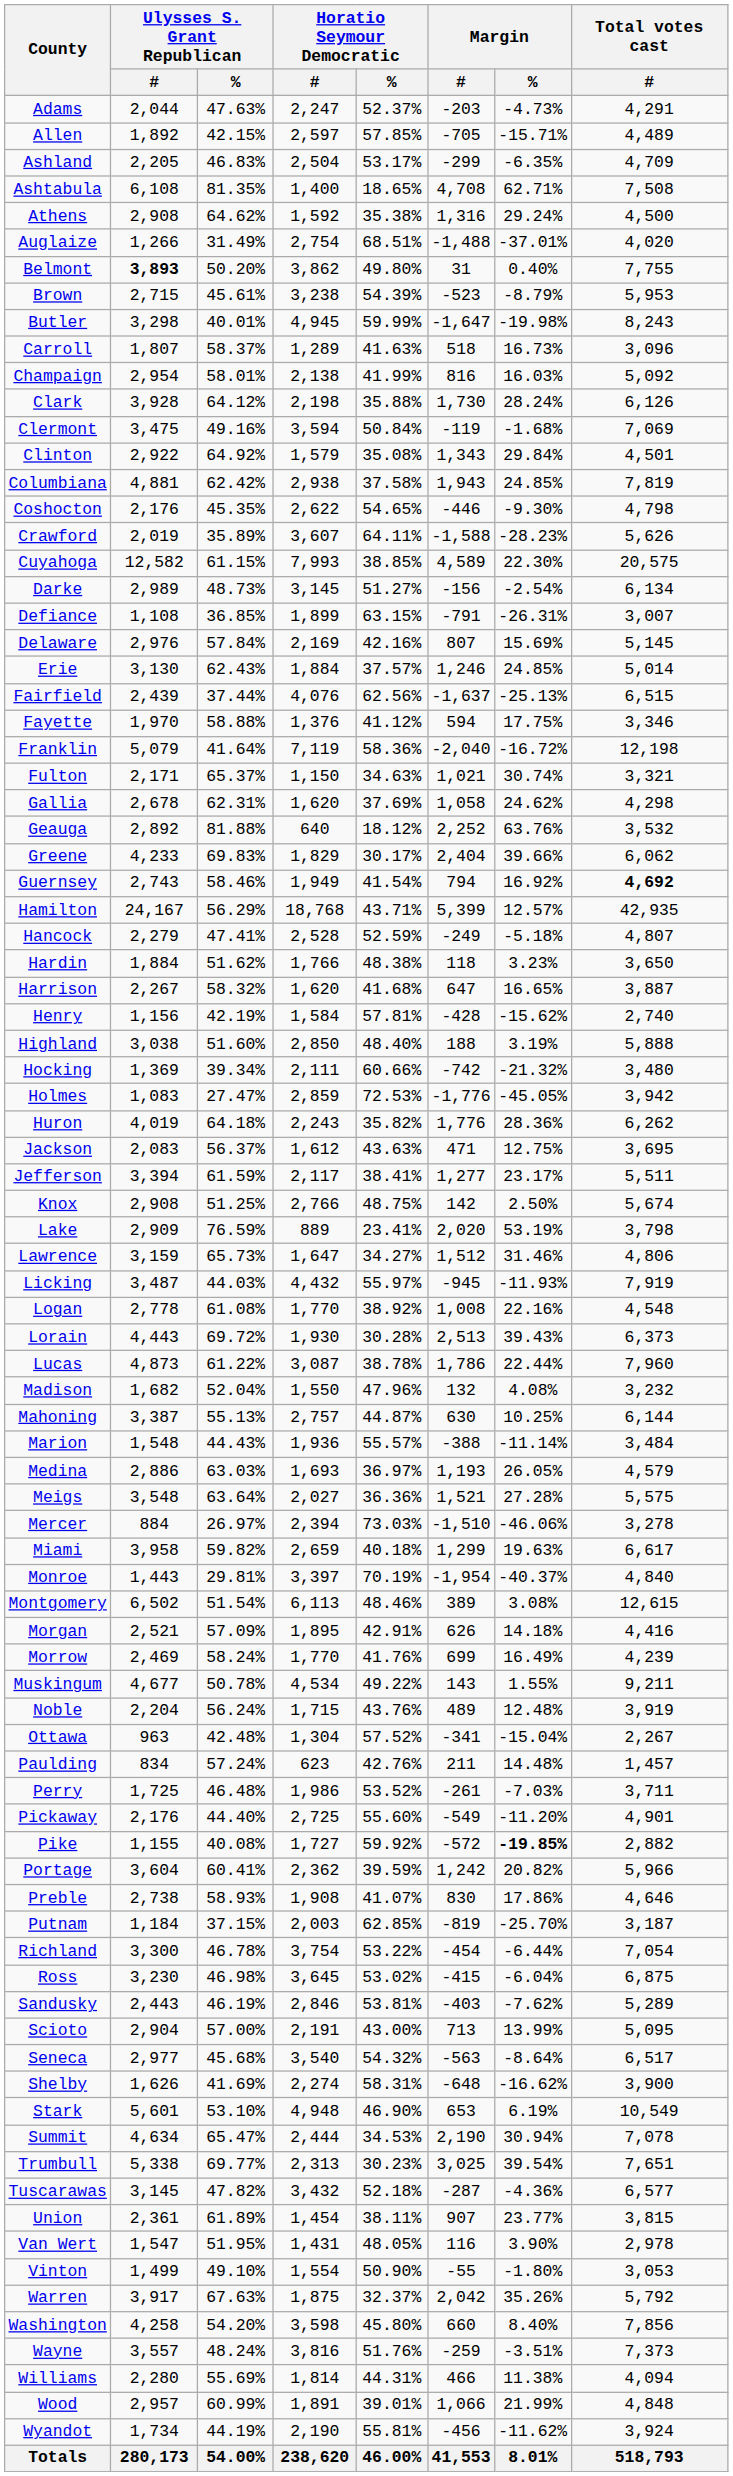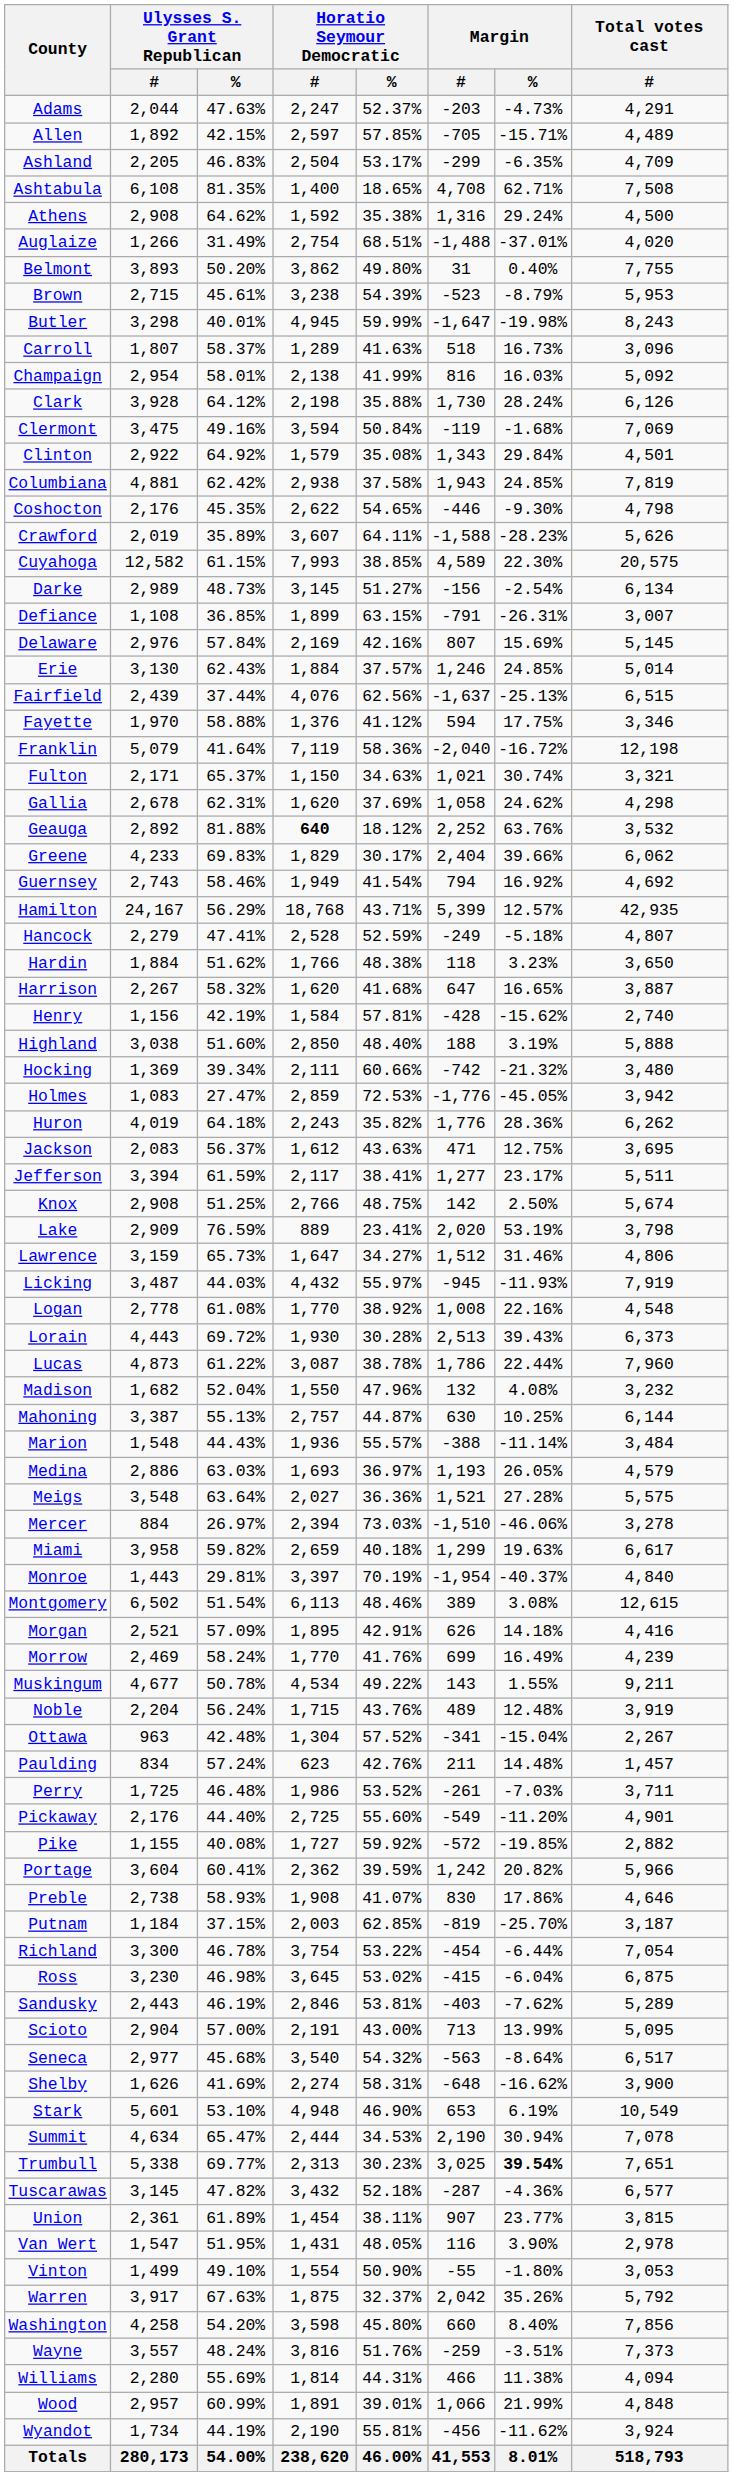Belmont | Ulysses S. Grant Republican / #: bold -> normal
Geauga | Horatio Seymour Democratic / #: normal -> bold
Guernsey | Total votes cast / #: bold -> normal
Pike | Margin / %: bold -> normal
Trumbull | Margin / %: normal -> bold
